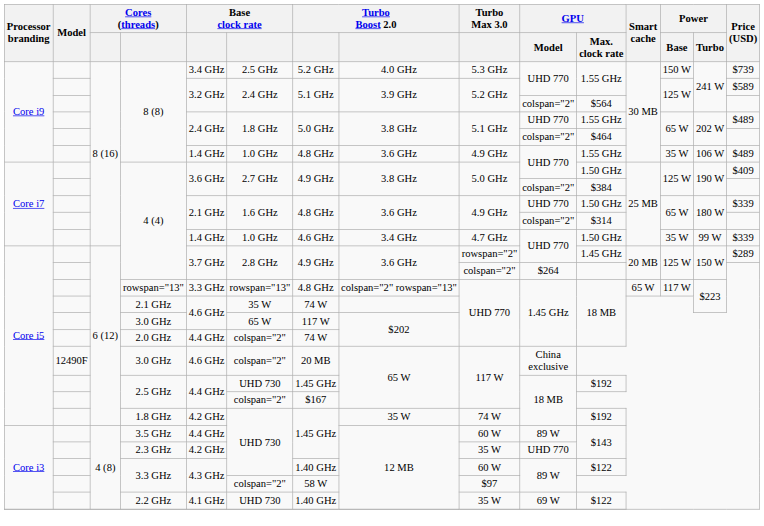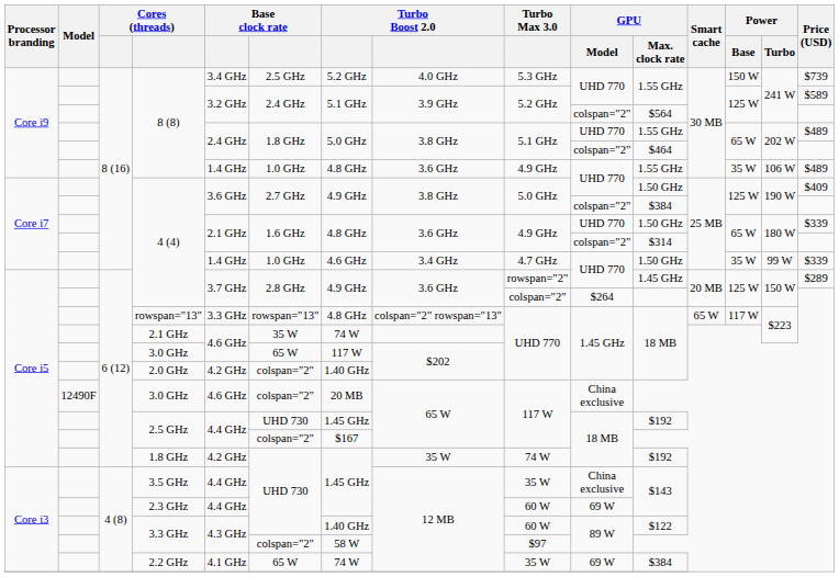2.0 GHz | column 5: 4.4 GHz -> 4.2 GHz
2.0 GHz | column 7: 74 W -> 1.40 GHz
3.5 GHz | Turbo Max 3.0: 60 W -> 35 W
3.5 GHz | GPU / Model: 89 W -> China exclusive
2.3 GHz | column 5: 4.2 GHz -> 4.4 GHz
2.3 GHz | Turbo Max 3.0: 35 W -> 60 W
2.3 GHz | GPU / Model: UHD 770 -> 69 W
2.2 GHz | column 6: UHD 730 -> 65 W
2.2 GHz | column 7: 1.40 GHz -> 74 W
2.2 GHz | GPU / Max. clock rate: $122 -> $384
